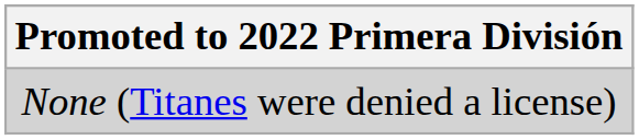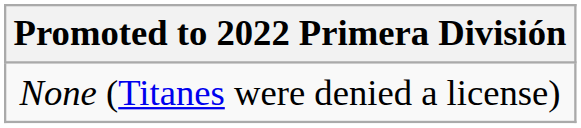None (Titanes were denied a license) | column 1: lightgrey background -> no background
